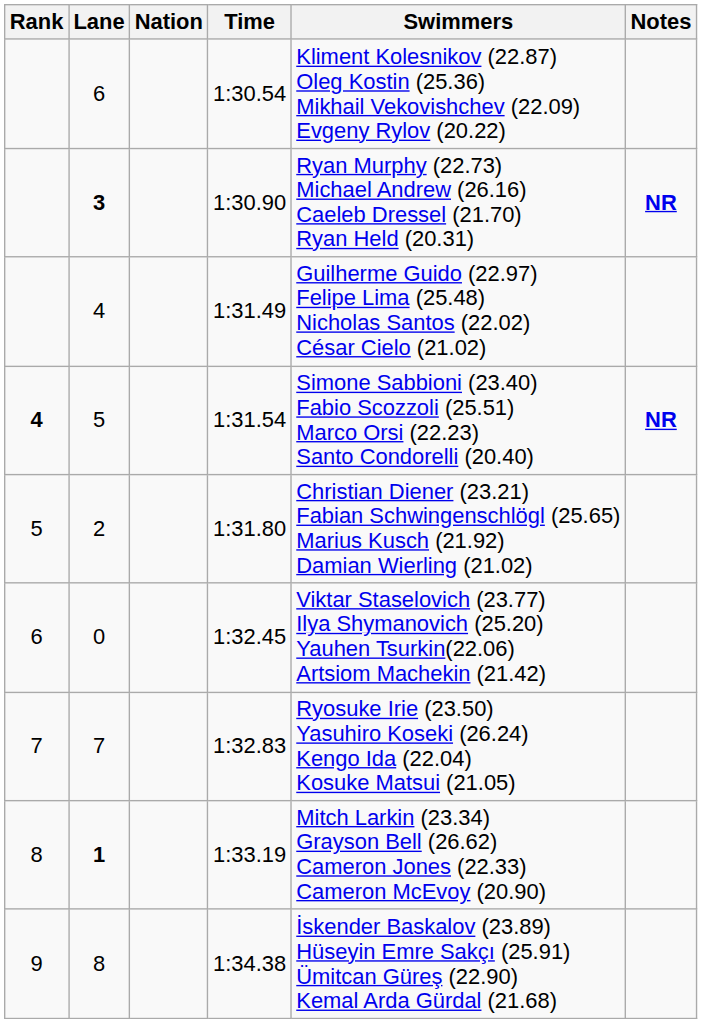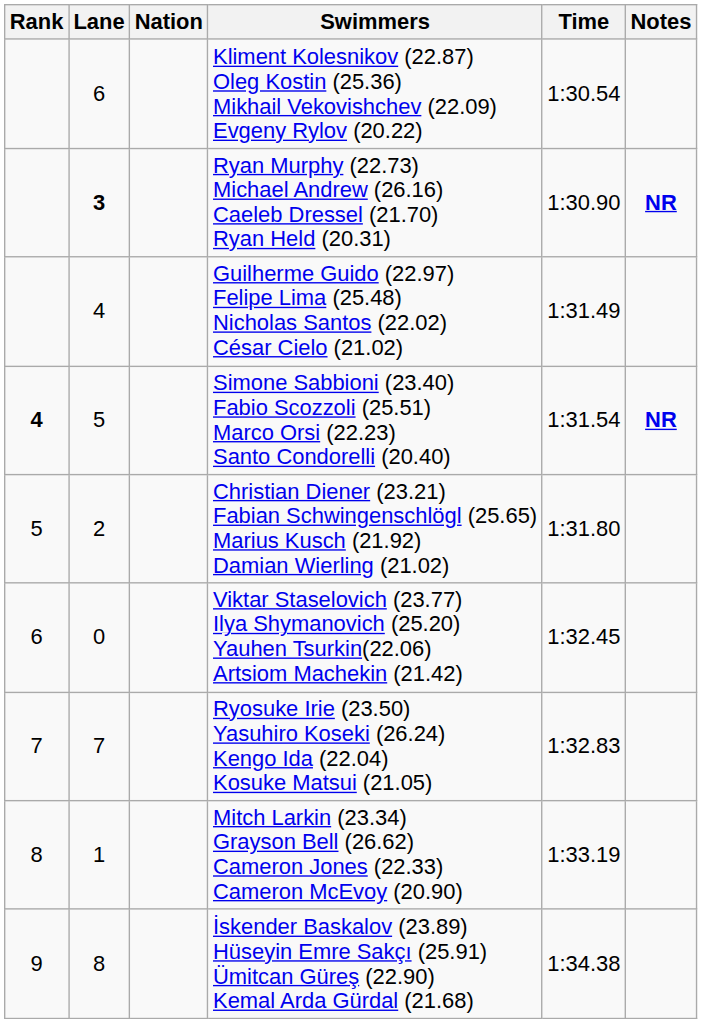columns swapped: Swimmers <-> Time
row 9 | Lane: bold -> normal
